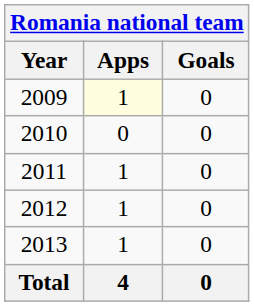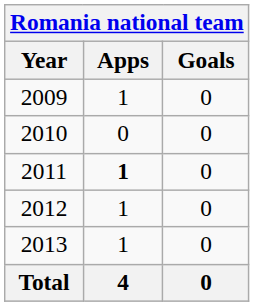2009 | Apps: lightyellow background -> no background
2011 | Apps: normal -> bold
